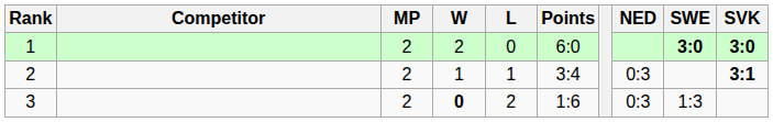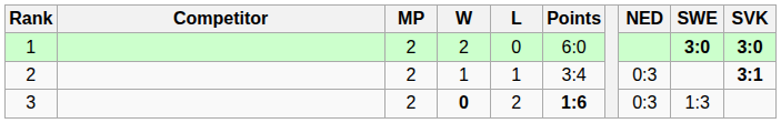3 | Points: normal -> bold
